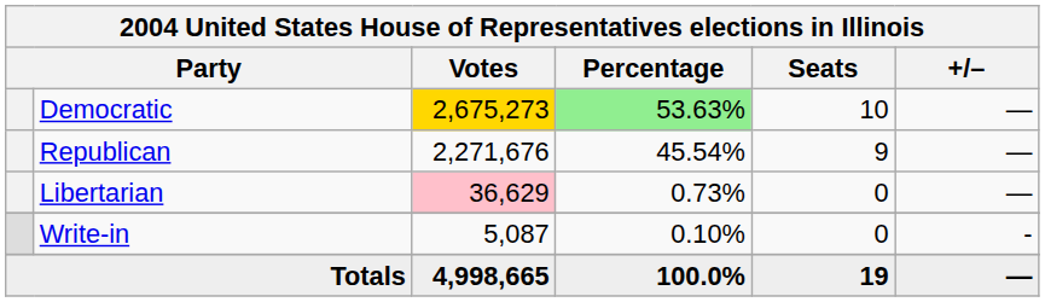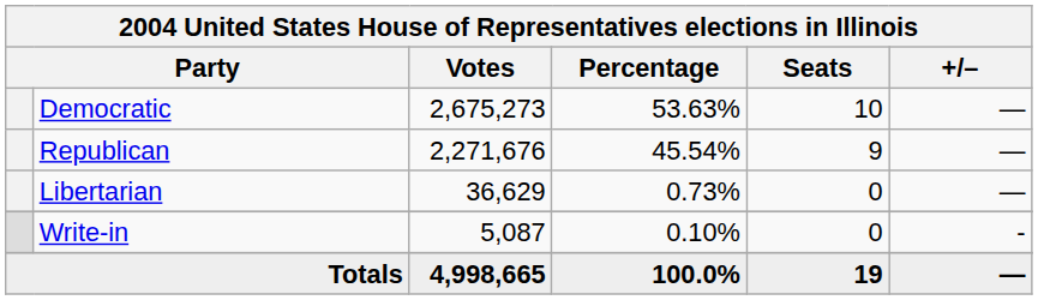Democratic | Votes: gold background -> no background
Democratic | Percentage: lightgreen background -> no background
Libertarian | Votes: pink background -> no background
